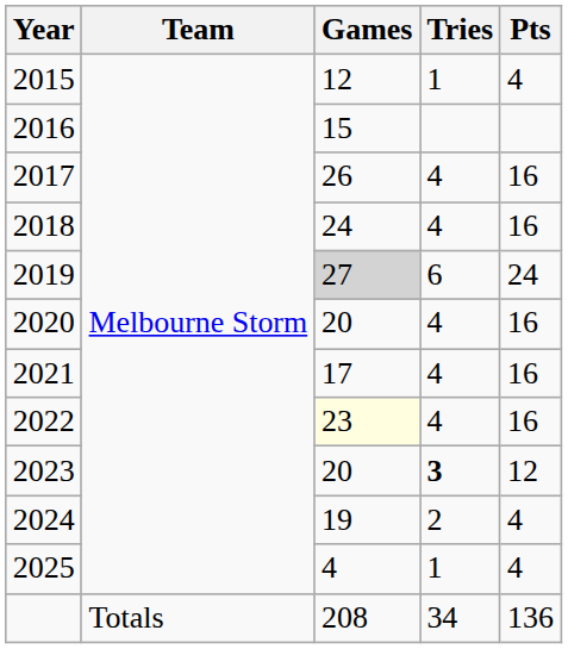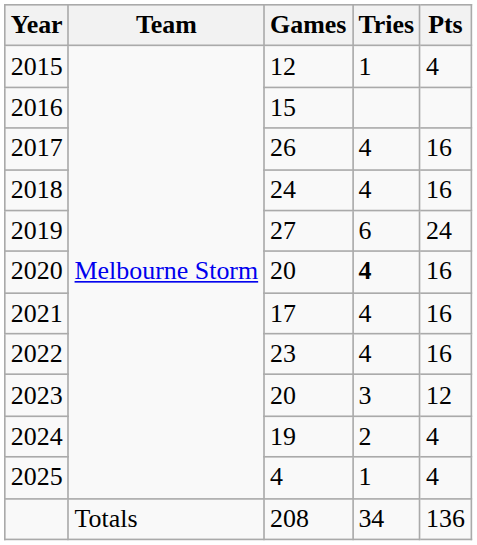2019 | Games: lightgrey background -> no background
2020 | Tries: normal -> bold
2022 | Games: lightyellow background -> no background
2023 | Tries: bold -> normal
